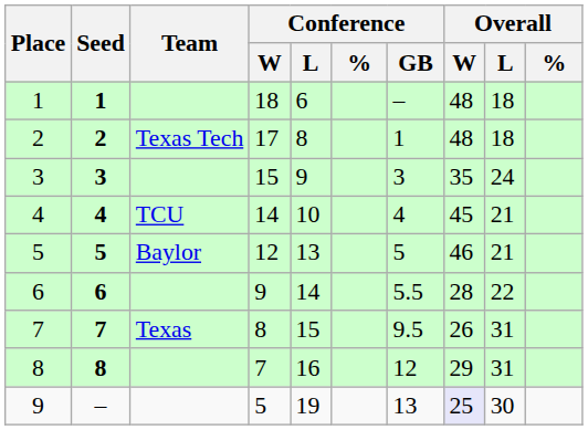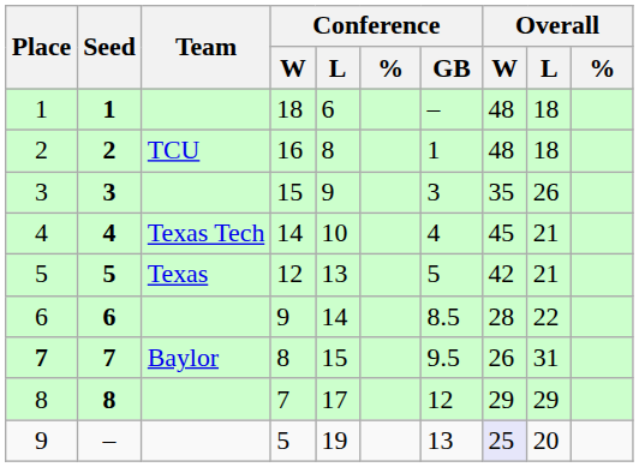row 4 | Team: Texas Tech -> TCU
row 4 | Conference / W: 17 -> 16
row 5 | Overall / L: 24 -> 26
row 6 | Team: TCU -> Texas Tech
row 7 | Team: Baylor -> Texas
row 7 | Overall / W: 46 -> 42
row 8 | Conference / GB: 5.5 -> 8.5
row 9 | Place: normal -> bold
row 9 | Team: Texas -> Baylor
row 10 | Conference / L: 16 -> 17
row 10 | Overall / L: 31 -> 29
row 11 | Overall / L: 30 -> 20
